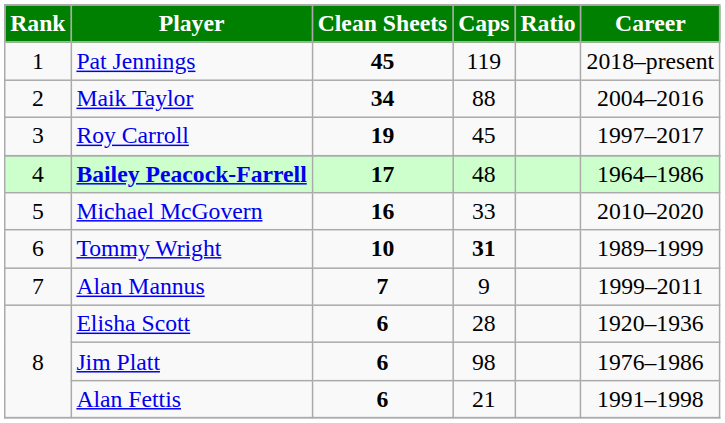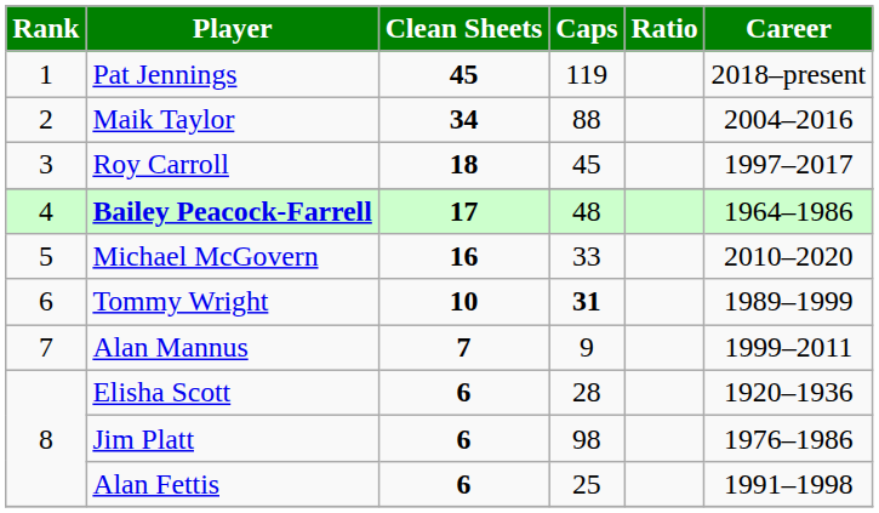Roy Carroll | Clean Sheets: 19 -> 18
Alan Fettis | Caps: 21 -> 25
